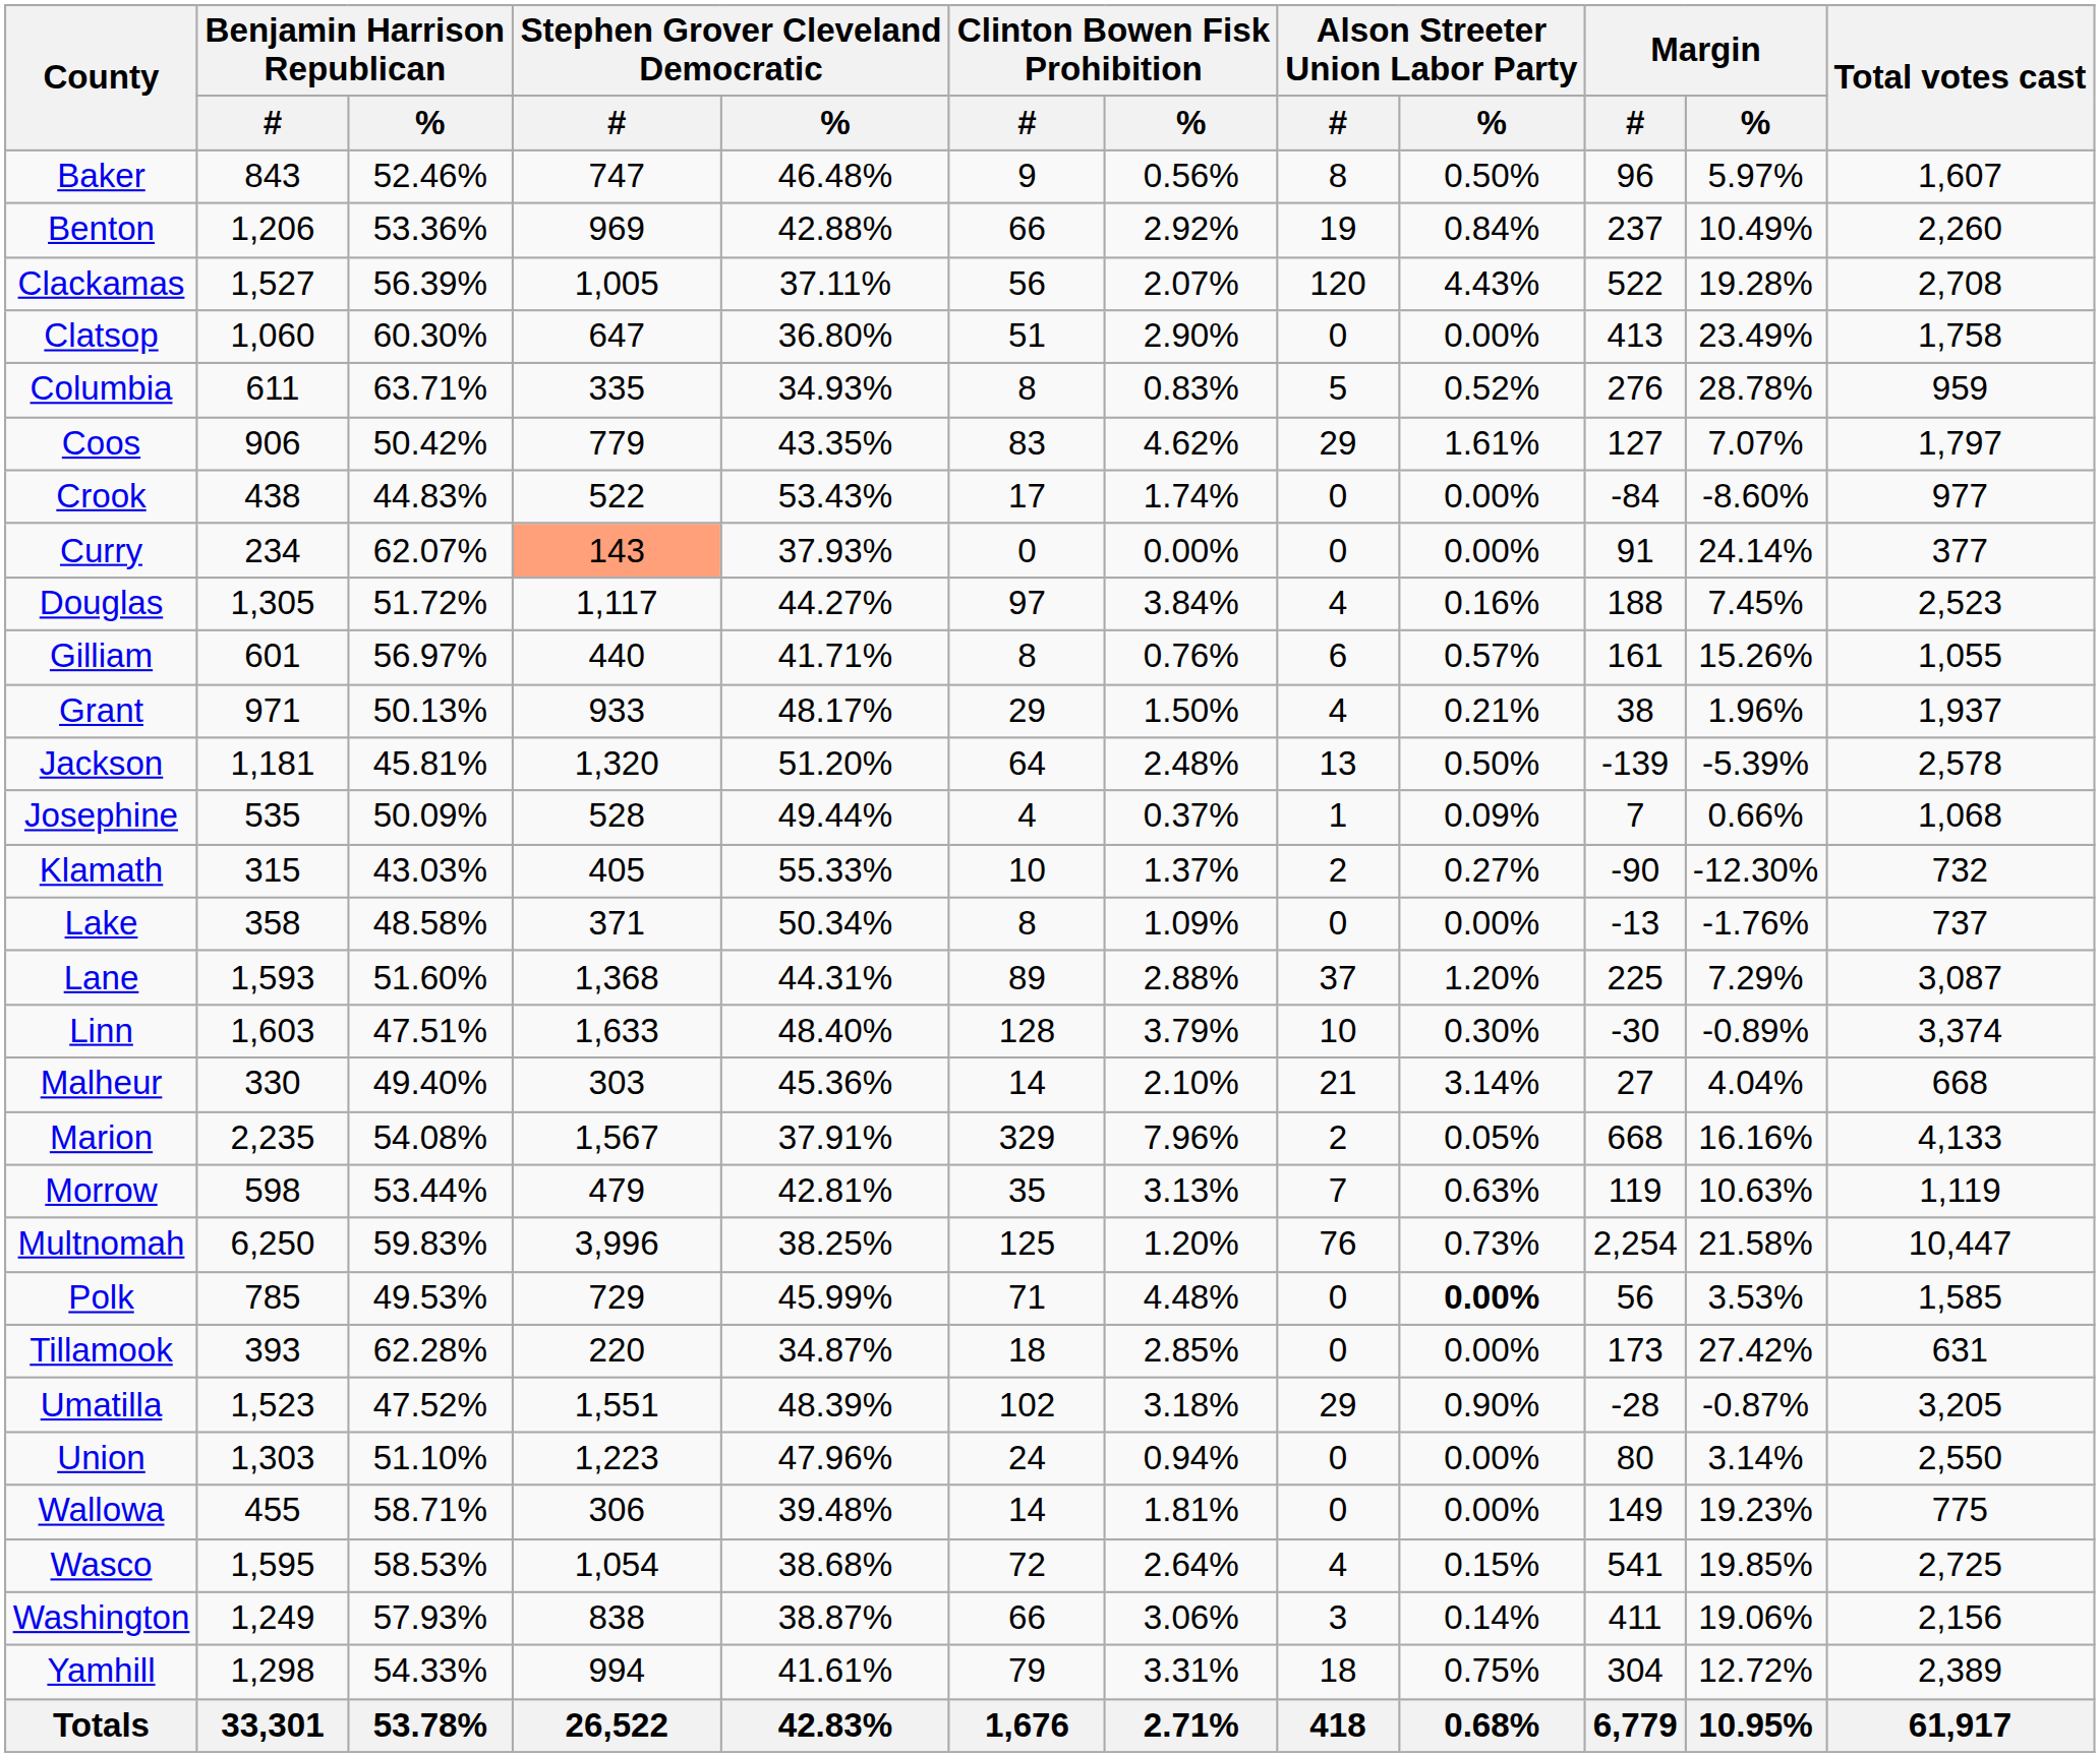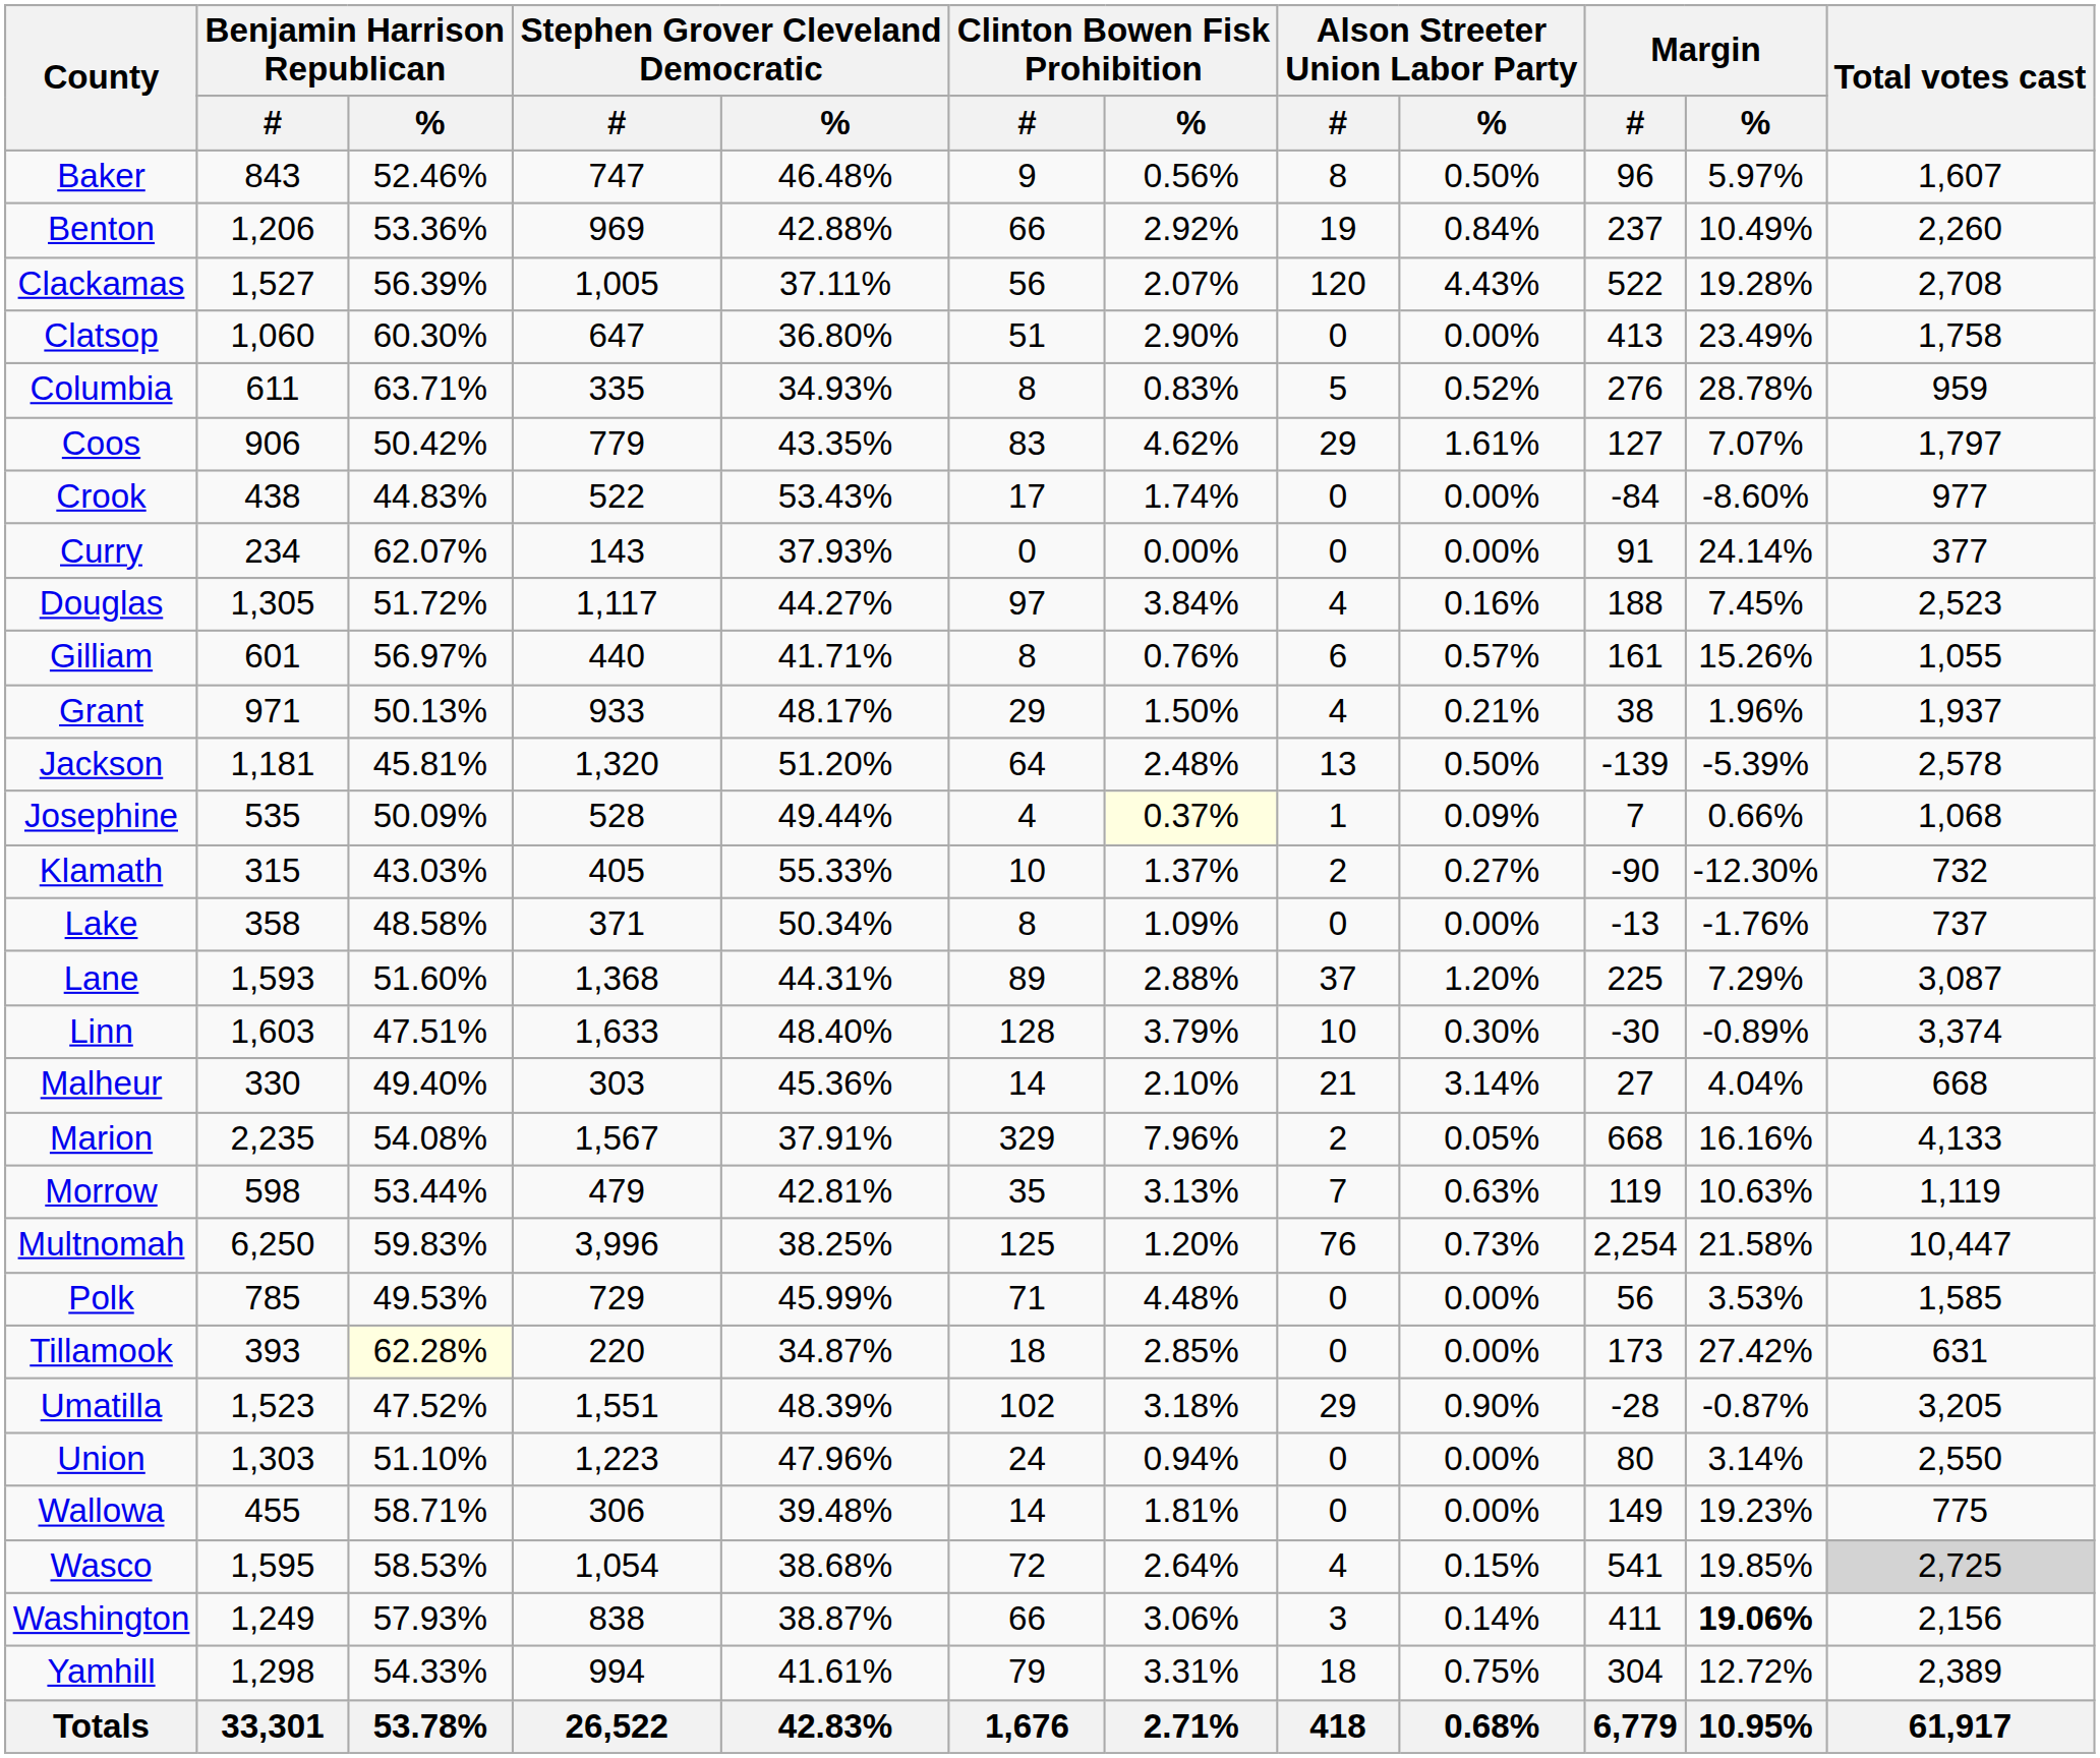Curry | Stephen Grover Cleveland Democratic / #: lightsalmon background -> no background
Josephine | Clinton Bowen Fisk Prohibition / %: no background -> lightyellow background
Polk | Alson Streeter Union Labor Party / %: bold -> normal
Tillamook | Benjamin Harrison Republican / %: no background -> lightyellow background
Wasco | Total votes cast: no background -> lightgrey background
Washington | Margin / %: normal -> bold
